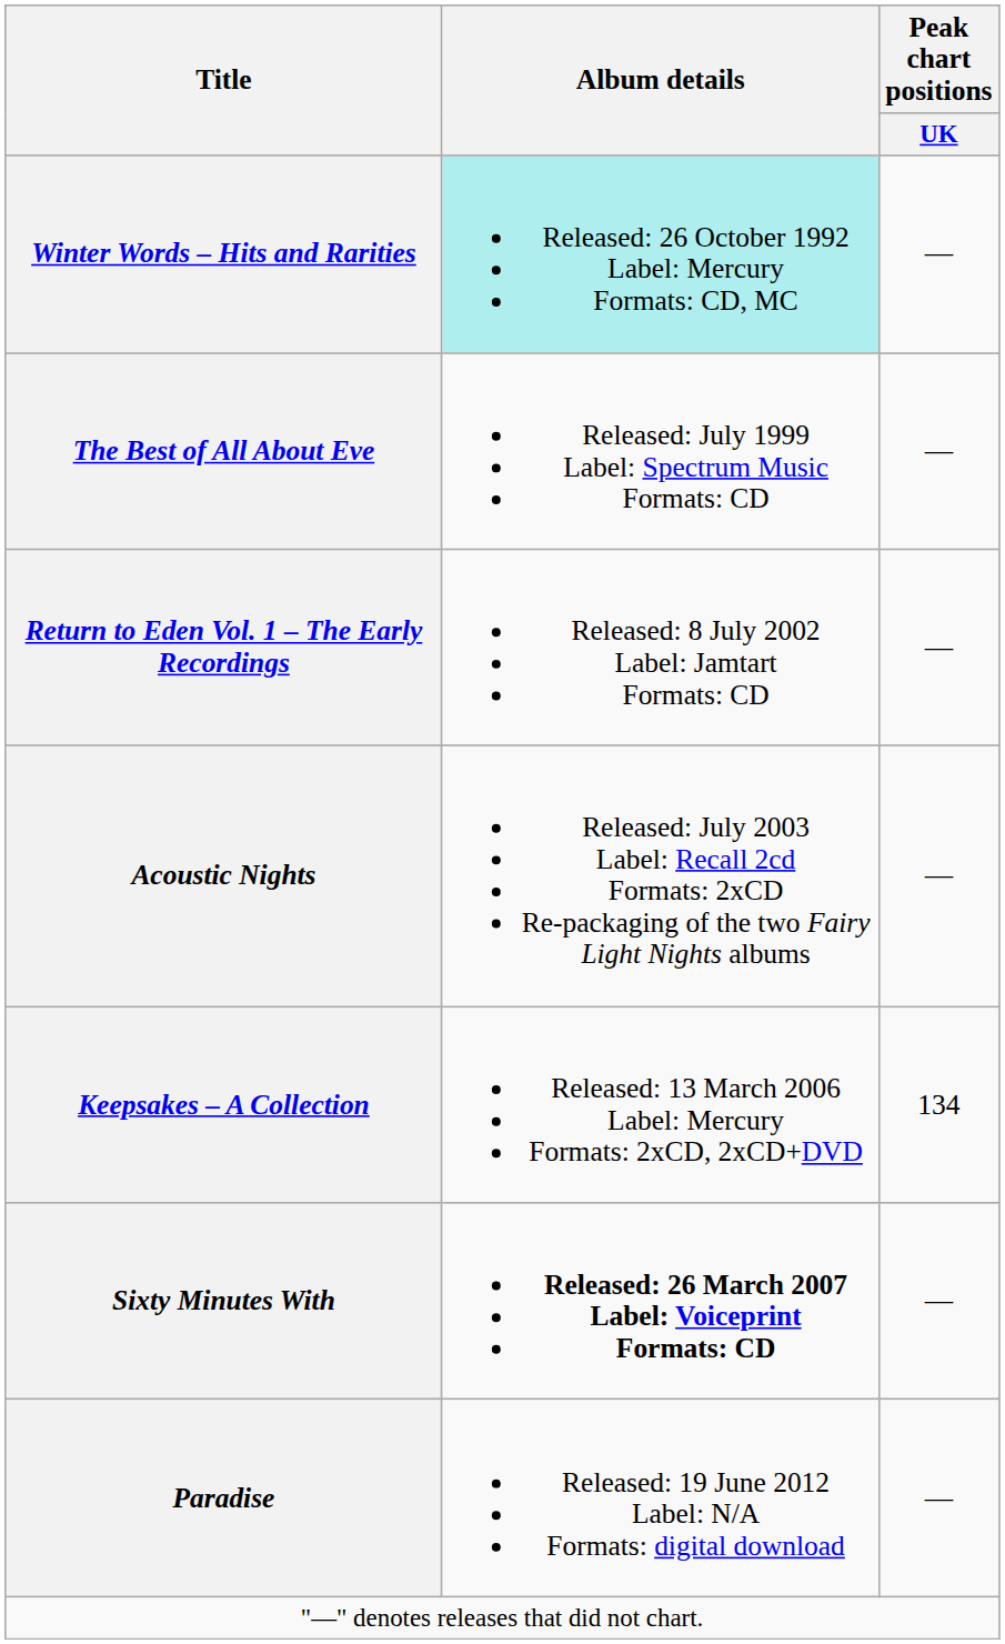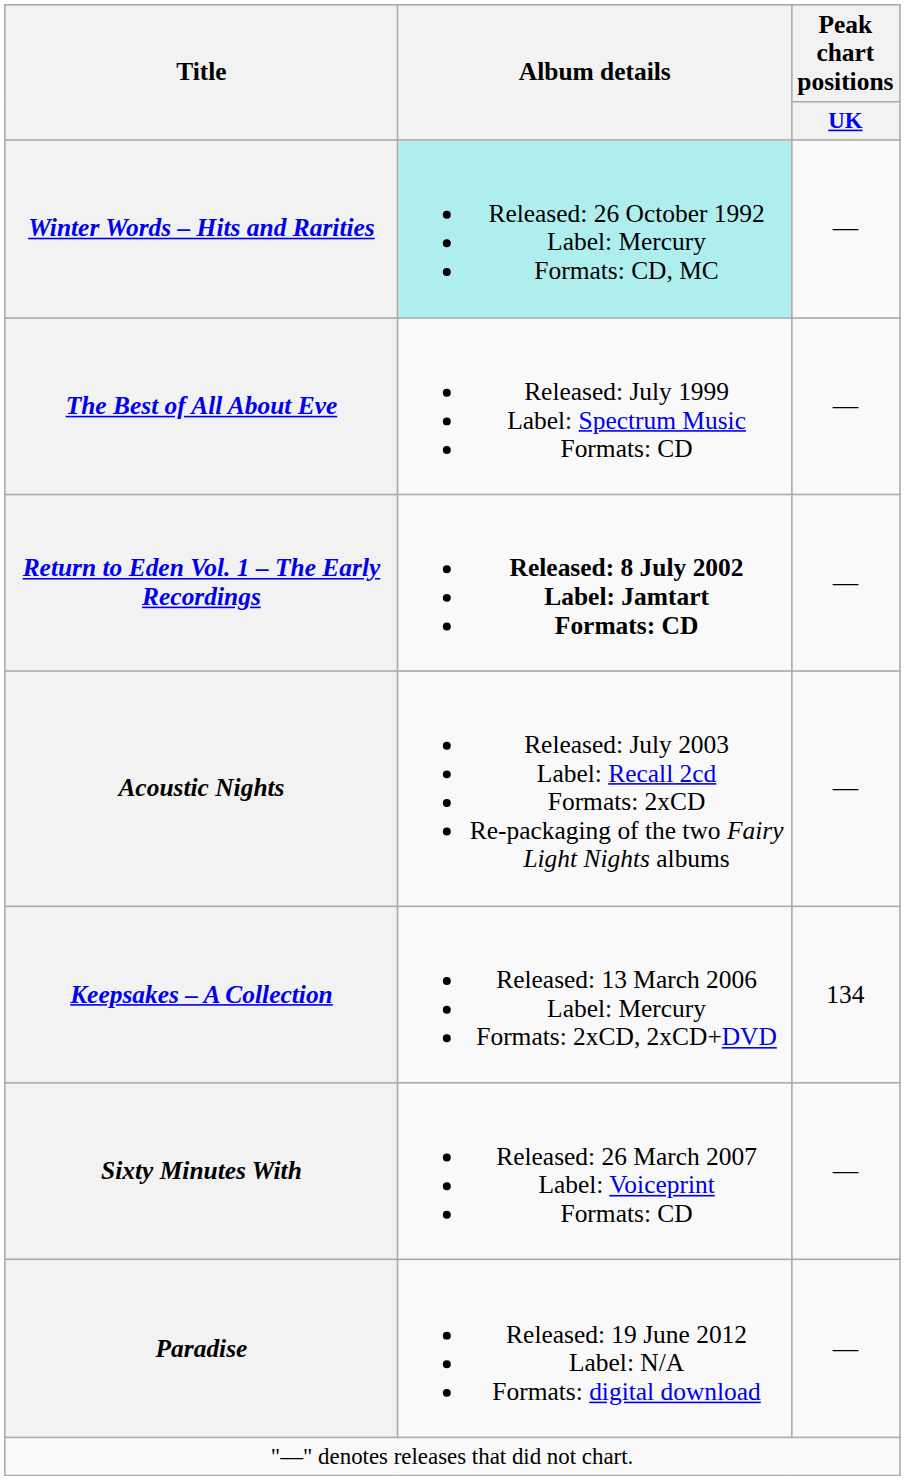Return to Eden Vol. 1 – The Early Recordings | Album details: normal -> bold
Sixty Minutes With | Album details: bold -> normal
